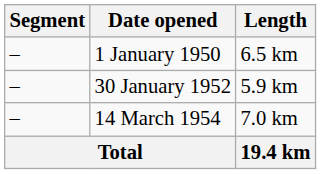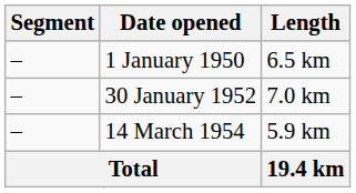30 January 1952 | Length: 5.9 km -> 7.0 km
14 March 1954 | Length: 7.0 km -> 5.9 km
